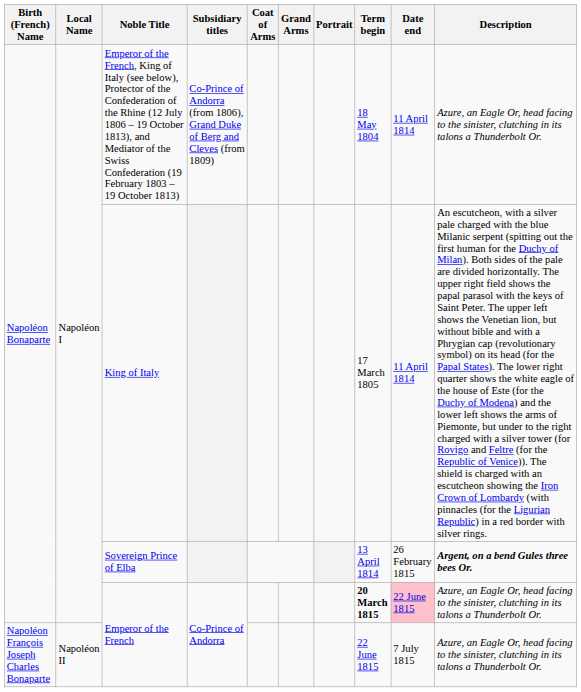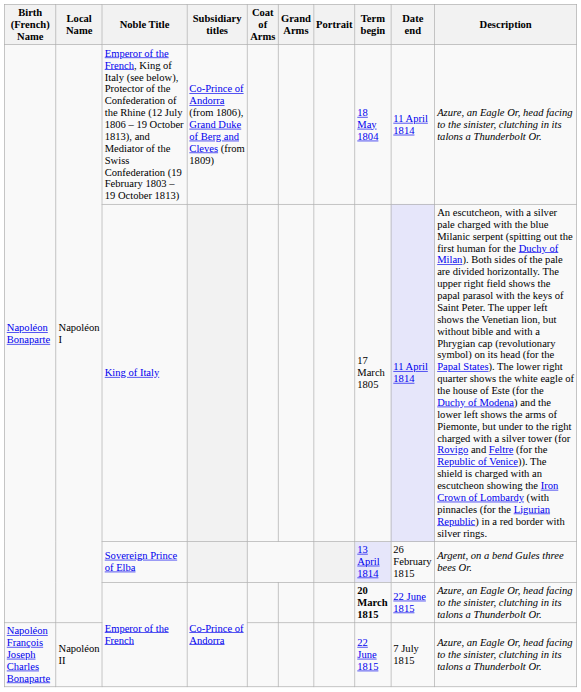King of Italy | Date end: no background -> lavender background
Sovereign Prince of Elba | Term begin: no background -> lavender background
Sovereign Prince of Elba | Description: bold -> normal
Napoléon Bonaparte / Emperor of the French | Date end: pink background -> no background
